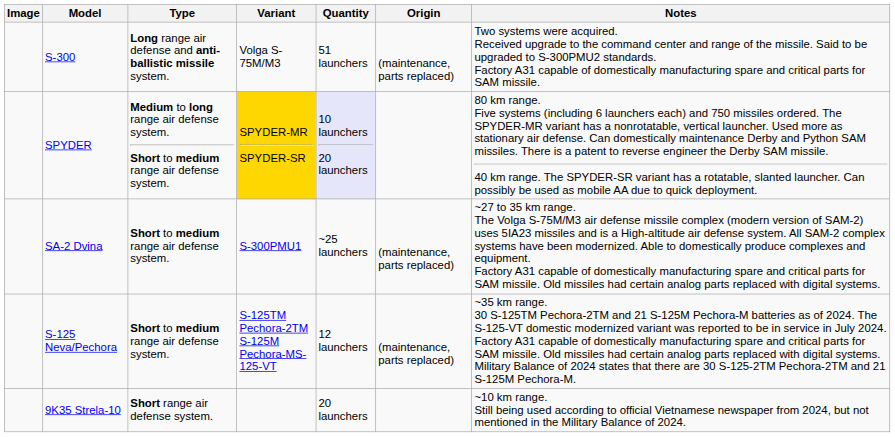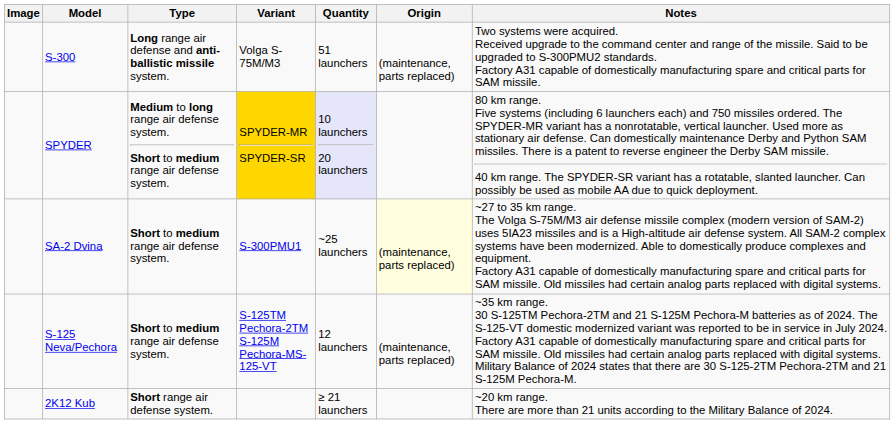SA-2 Dvina | Origin: no background -> lightyellow background
+ row: 2K12 Kub | Short range air defense system. | ≥ 21 launchers | ~20 km range. There are more than 21 units according to the Military Balance of 2024.
- row: 9K35 Strela-10 | Short range air defense system. | 20 launchers | ~10 km range. Still being used according to official Vietnamese newspaper from 2024, but not mentioned in the Military Balance of 2024.
